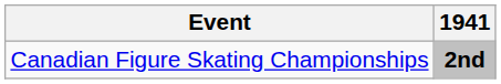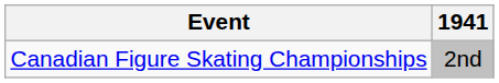Canadian Figure Skating Championships | 1941: bold -> normal
